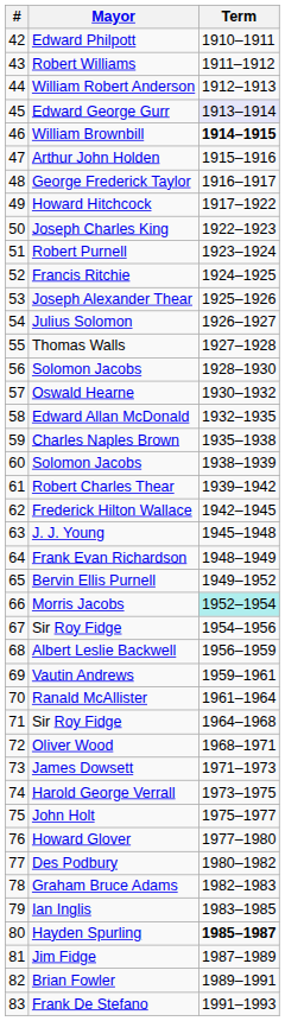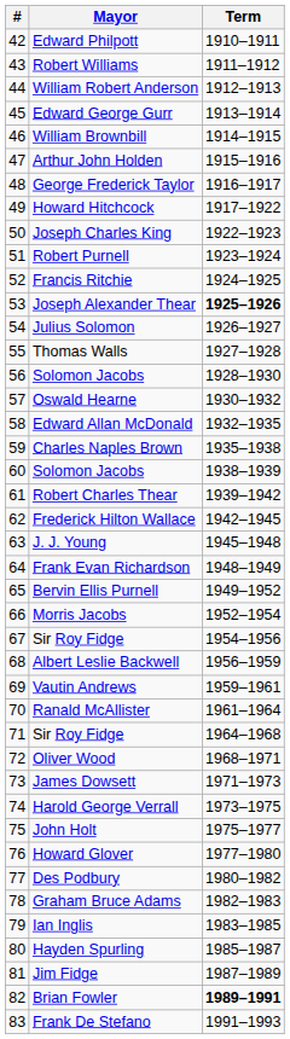Edward George Gurr | Term: lavender background -> no background
William Brownbill | Term: bold -> normal
Joseph Alexander Thear | Term: normal -> bold
Morris Jacobs | Term: paleturquoise background -> no background
Hayden Spurling | Term: bold -> normal
Brian Fowler | Term: normal -> bold
